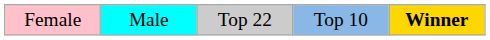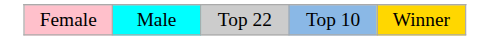Female | column 5: bold -> normal
